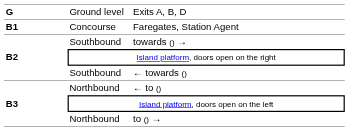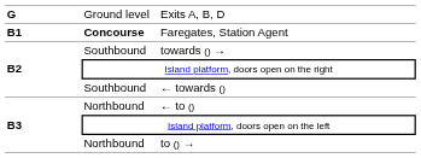Faregates, Station Agent | column 2: normal -> bold
